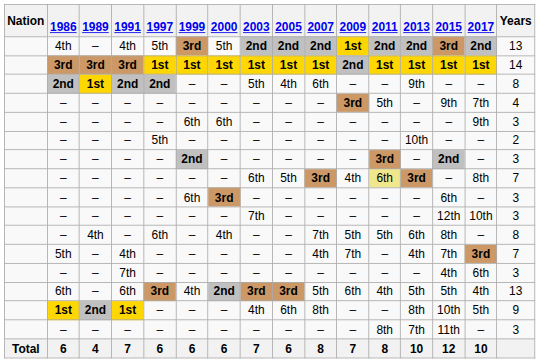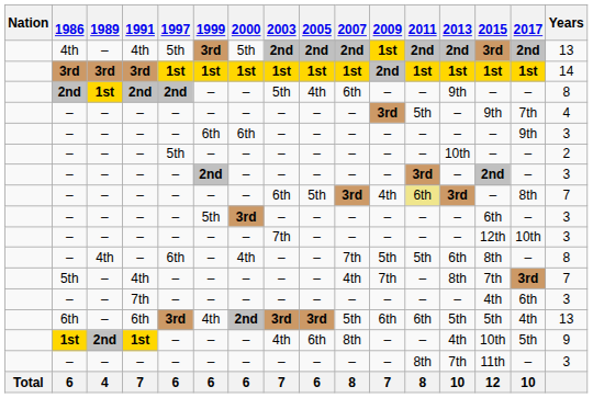row 10 | 1999: 6th -> 5th
row 13 | 2013: 4th -> 8th
row 15 | 2011: 4th -> 6th
row 16 | 2013: 8th -> 4th
